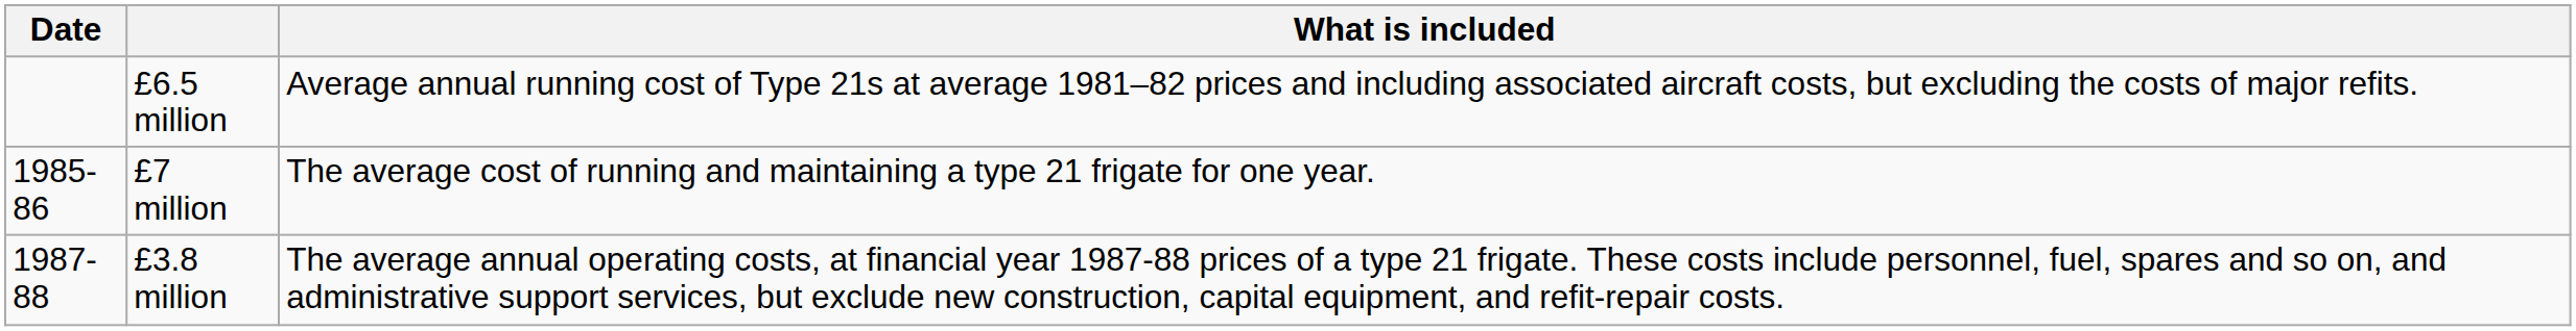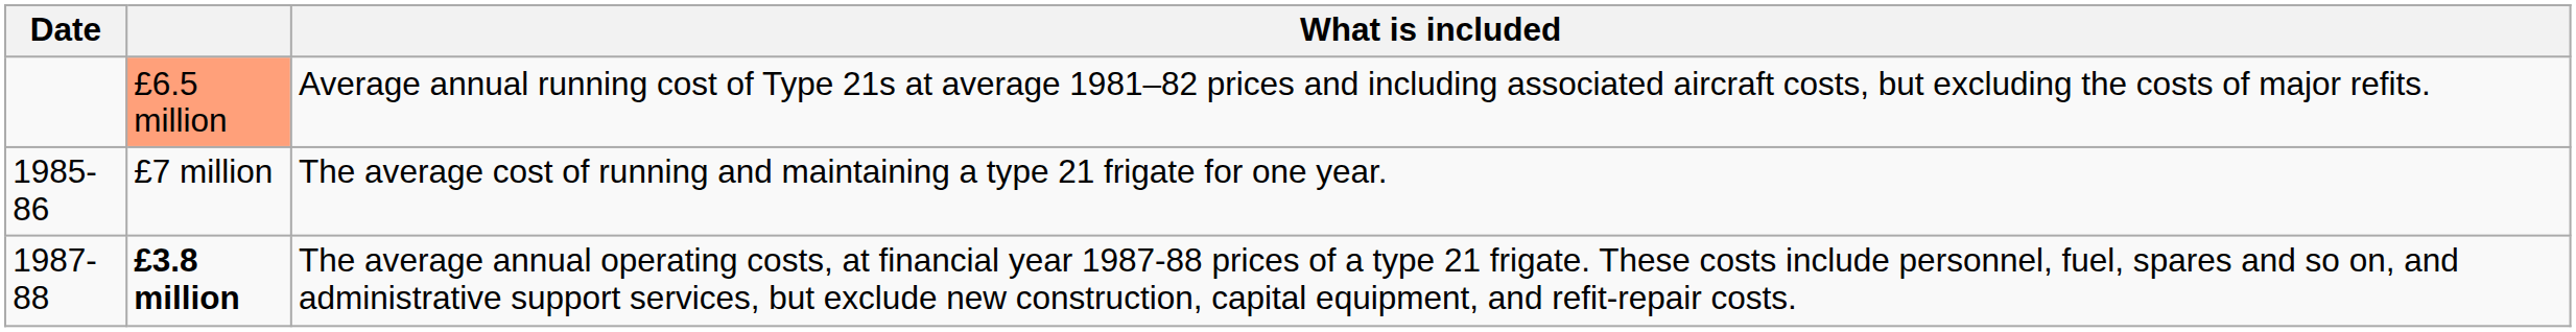row 2 | column 2: no background -> lightsalmon background
row 4 | column 2: normal -> bold
